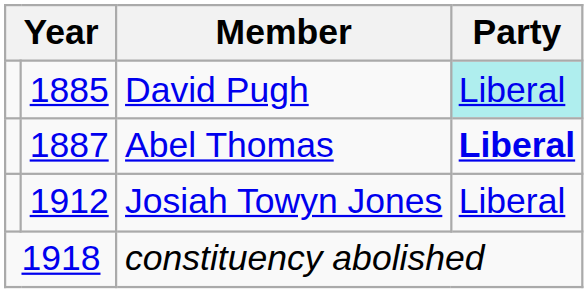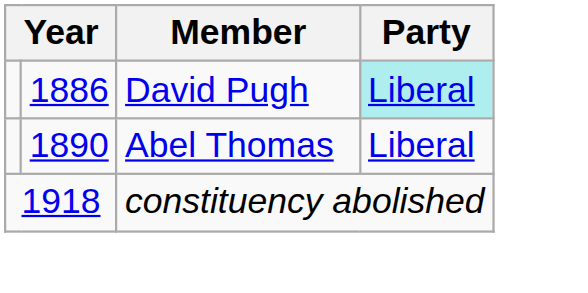David Pugh | column 2: 1885 -> 1886
Abel Thomas | column 2: 1887 -> 1890
Abel Thomas | Party: bold -> normal
- row: 1912 | Josiah Towyn Jones | Liberal
